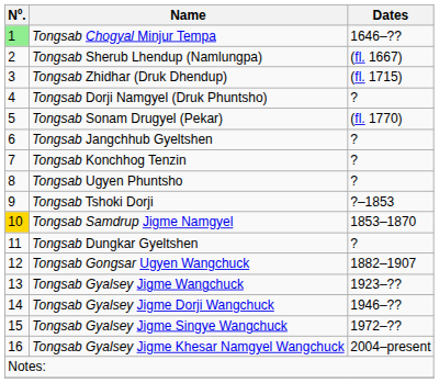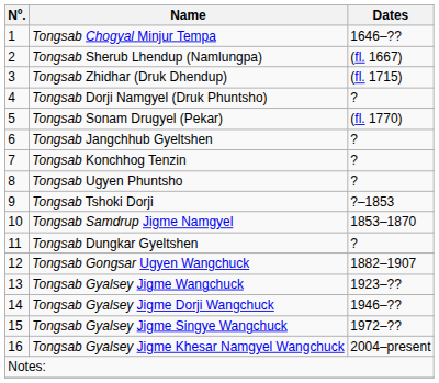Tongsab Chogyal Minjur Tempa | Nº.: lightgreen background -> no background
Tongsab Samdrup Jigme Namgyel | Nº.: gold background -> no background
